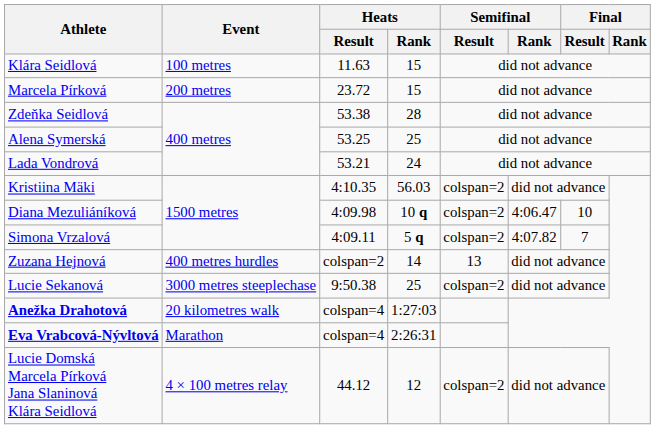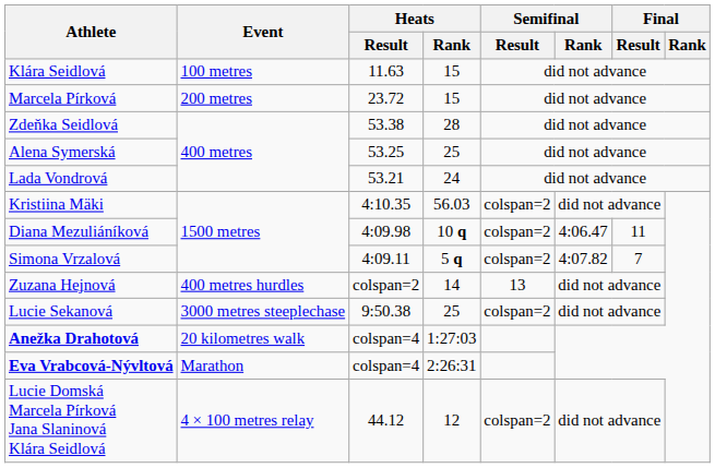Diana Mezuliáníková | Final / Result: 10 -> 11
